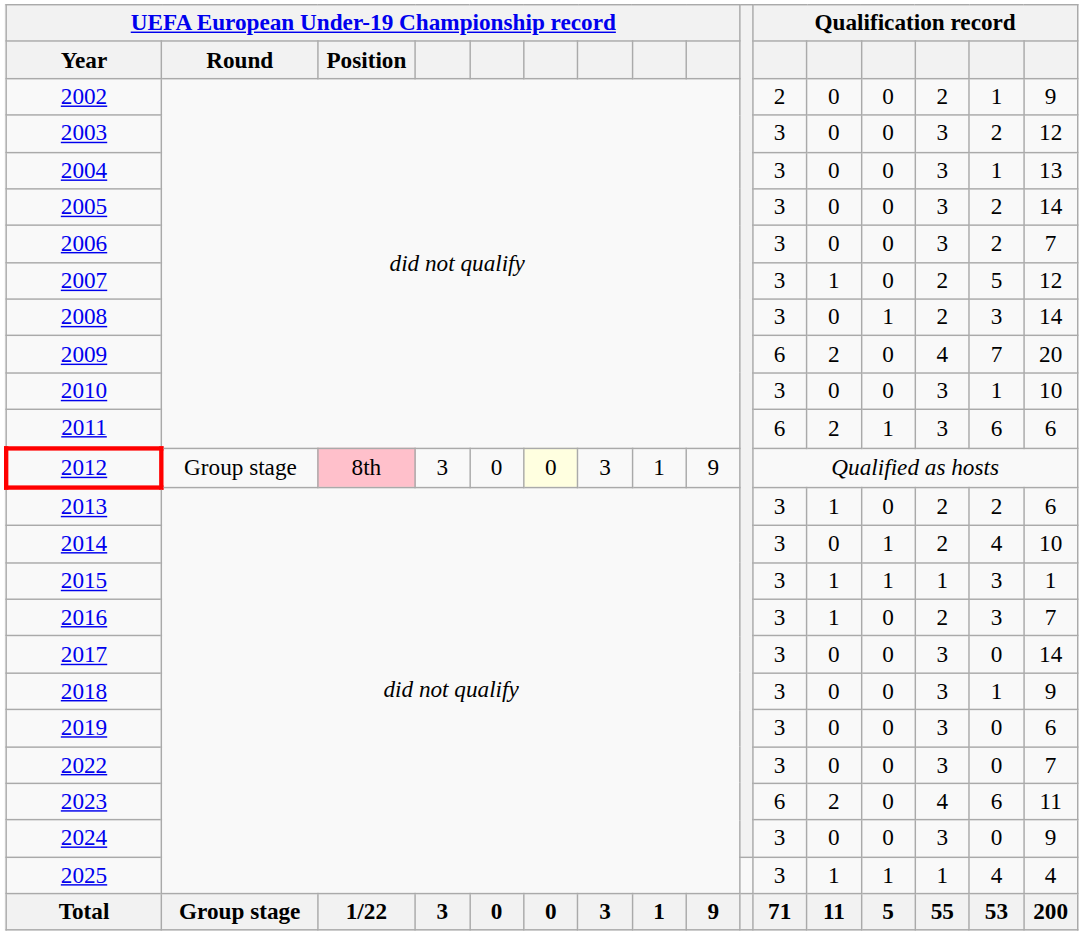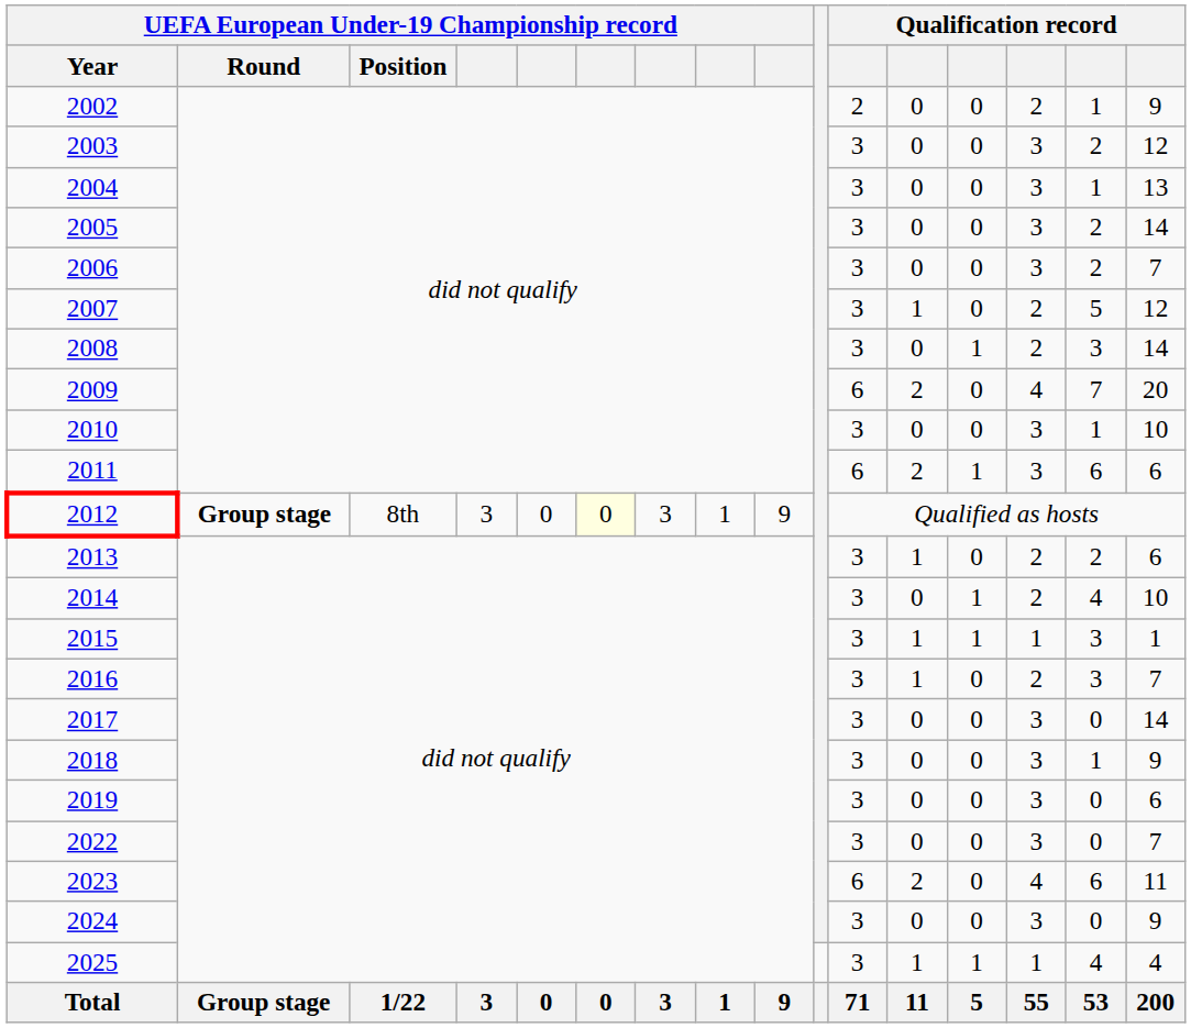2012 | UEFA European Under-19 Championship record / Round: normal -> bold
2012 | UEFA European Under-19 Championship record / Position: pink background -> no background
